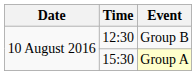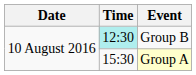Group B | Time: no background -> paleturquoise background
